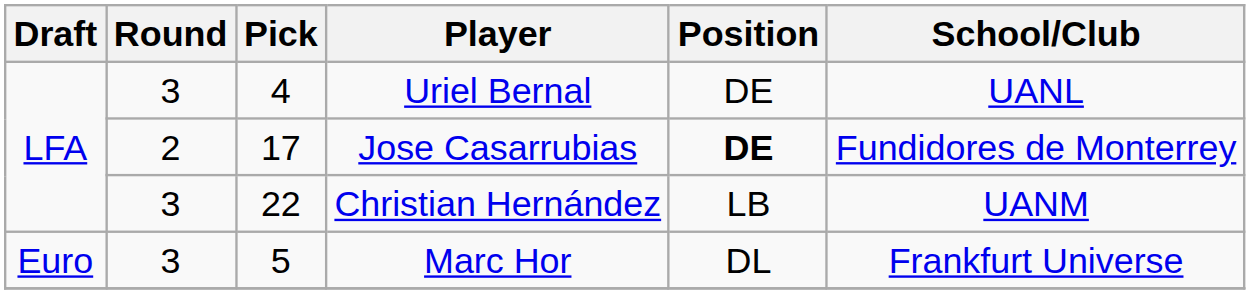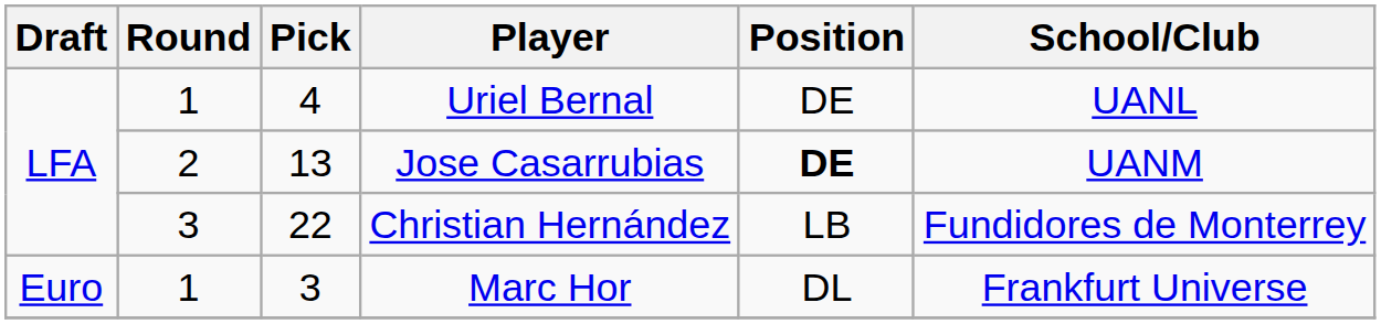Uriel Bernal | Round: 3 -> 1
Jose Casarrubias | Pick: 17 -> 13
Jose Casarrubias | School/Club: Fundidores de Monterrey -> UANM
Christian Hernández | School/Club: UANM -> Fundidores de Monterrey
Marc Hor | Round: 3 -> 1
Marc Hor | Pick: 5 -> 3
